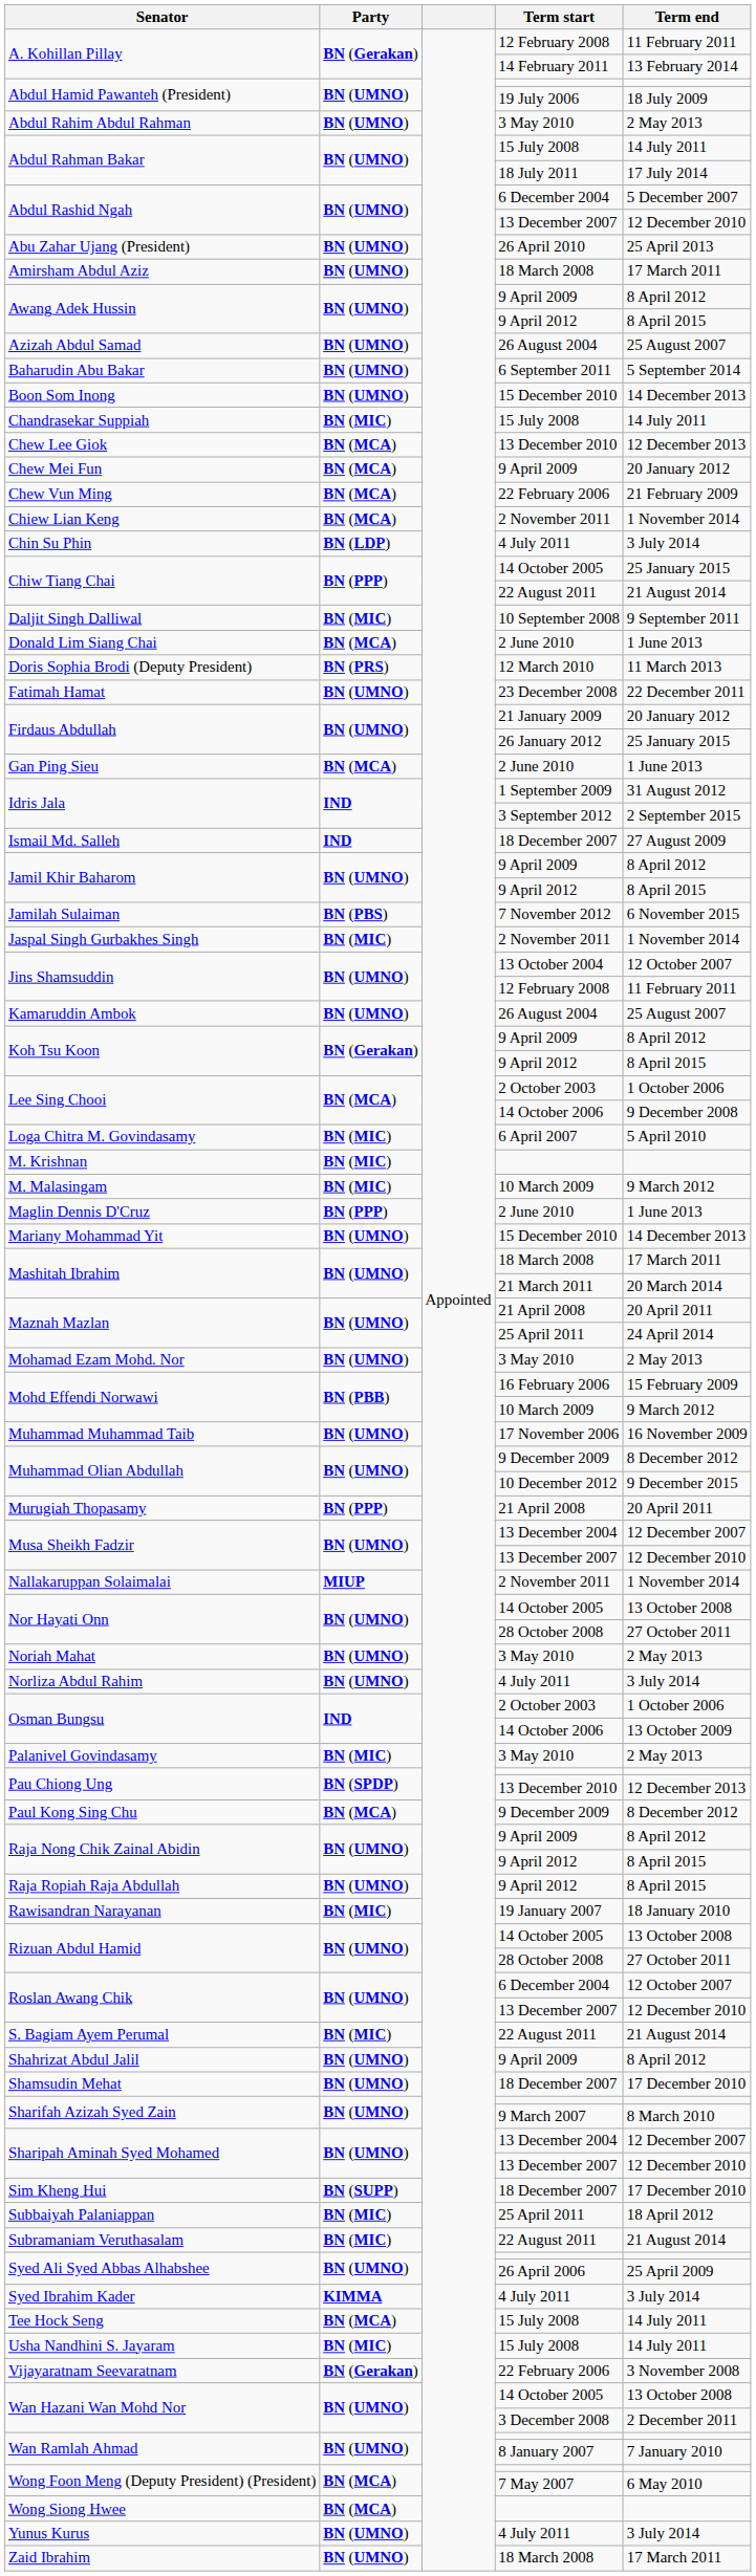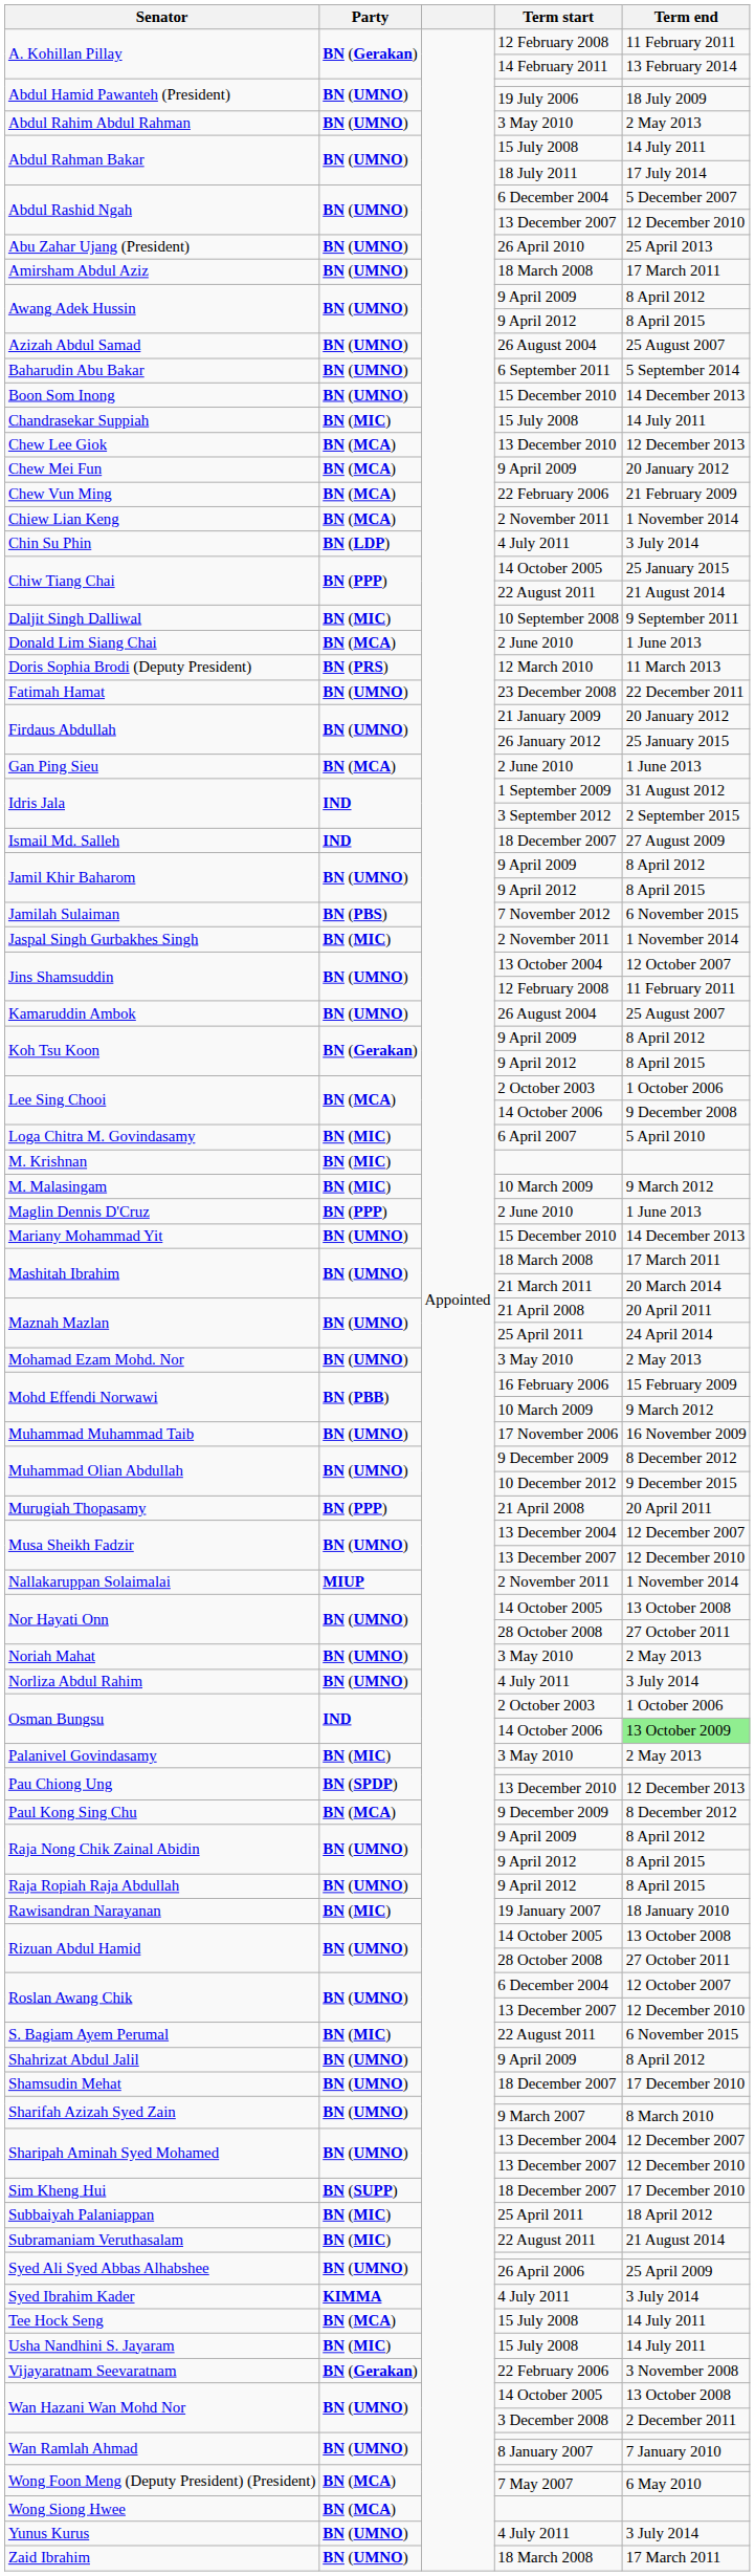Osman Bungsu / 14 October 2006 | Term end: no background -> lightgreen background
S. Bagiam Ayem Perumal | Term end: 21 August 2014 -> 6 November 2015
